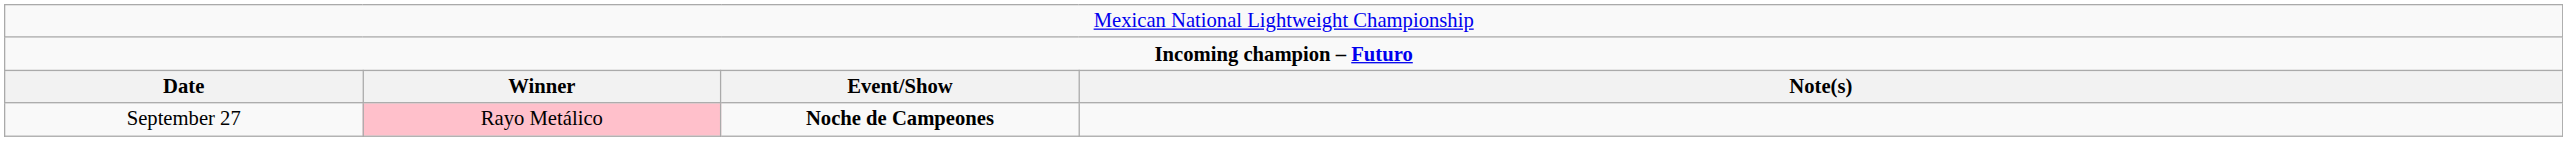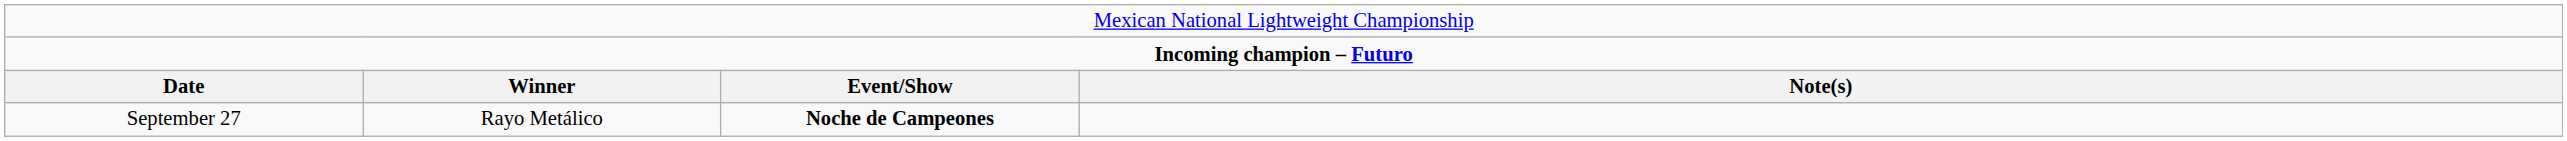September 27 | column 2: pink background -> no background
